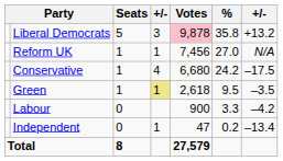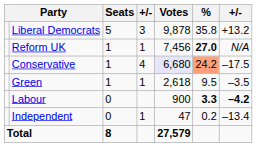Liberal Democrats | Votes: pink background -> no background
Reform UK | %: normal -> bold
Conservative | Votes: no background -> lavender background
Conservative | %: no background -> lightsalmon background
Green | column 4: khaki background -> no background
Labour | %: normal -> bold
Labour | column 7: normal -> bold
